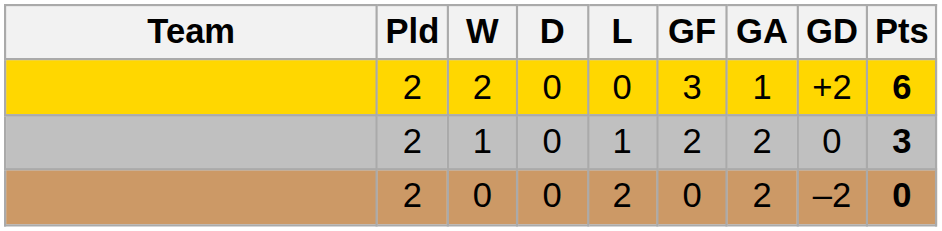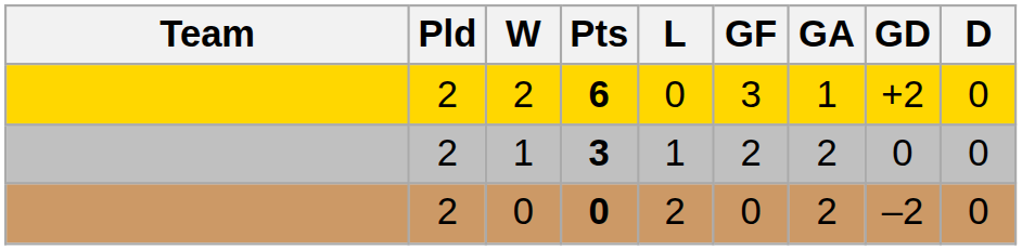columns swapped: D <-> Pts
